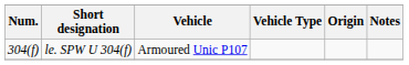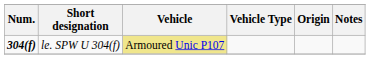le. SPW U 304(f) | Num.: normal -> bold
le. SPW U 304(f) | Vehicle: no background -> khaki background
